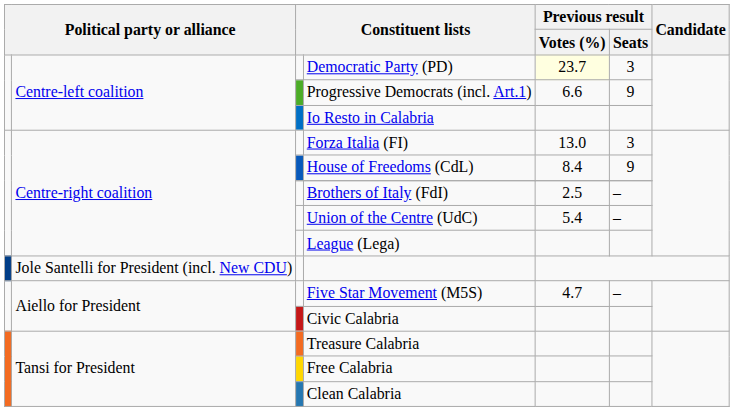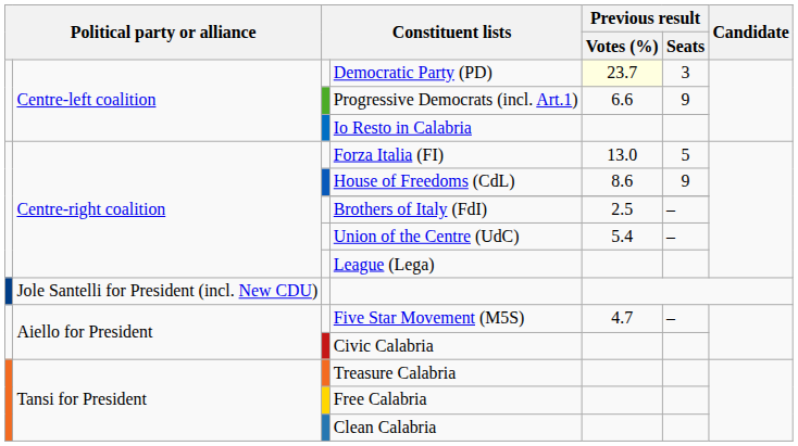Forza Italia (FI) | Previous result / Seats: 3 -> 5
House of Freedoms (CdL) | Previous result / Votes (%): 8.4 -> 8.6
